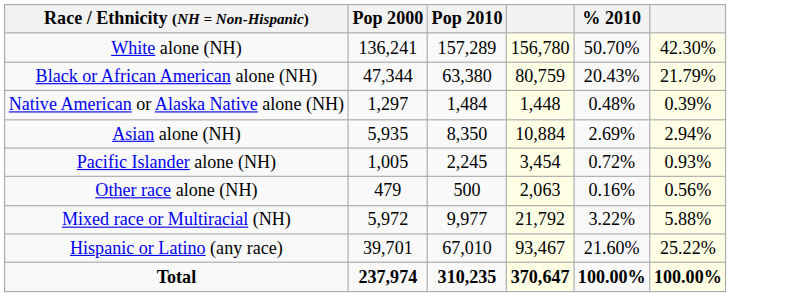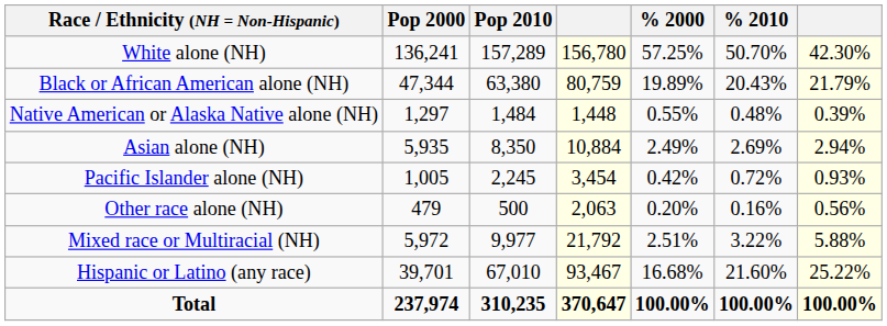+ column: % 2000 | 57.25% | 19.89% | 0.55% | 2.49% | 0.42% | 0.20% | 2.51% | 16.68% | 100.00%
